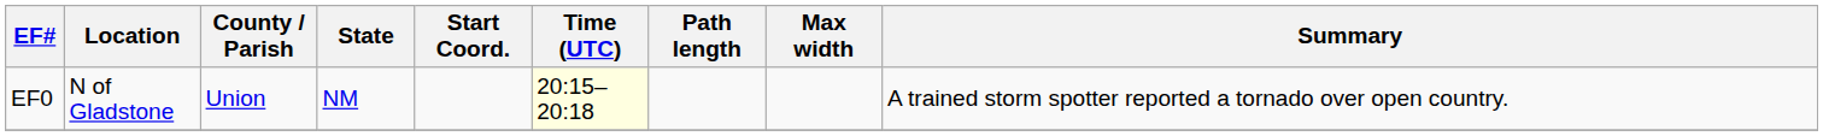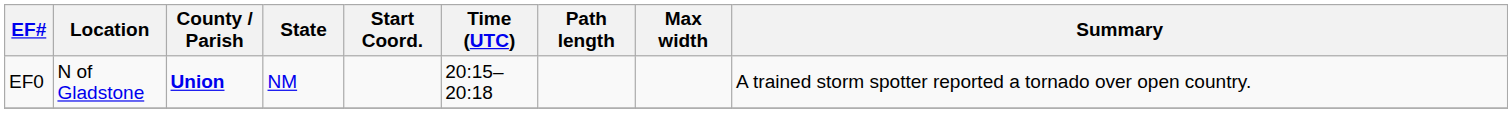EF0 | County / Parish: normal -> bold
EF0 | Time (UTC): lightyellow background -> no background
